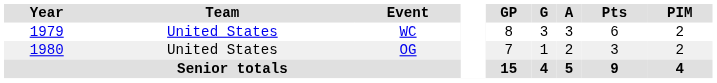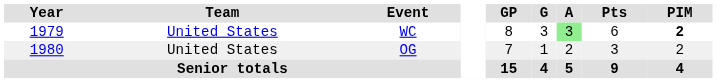WC | A: no background -> lightgreen background
WC | PIM: normal -> bold
